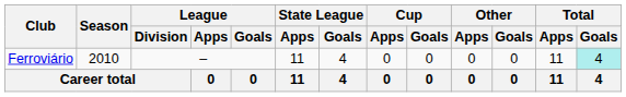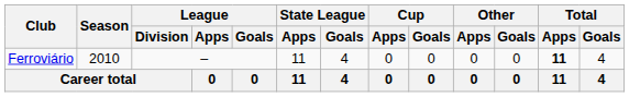Ferroviário | Total / Apps: normal -> bold
Ferroviário | Total / Goals: paleturquoise background -> no background
